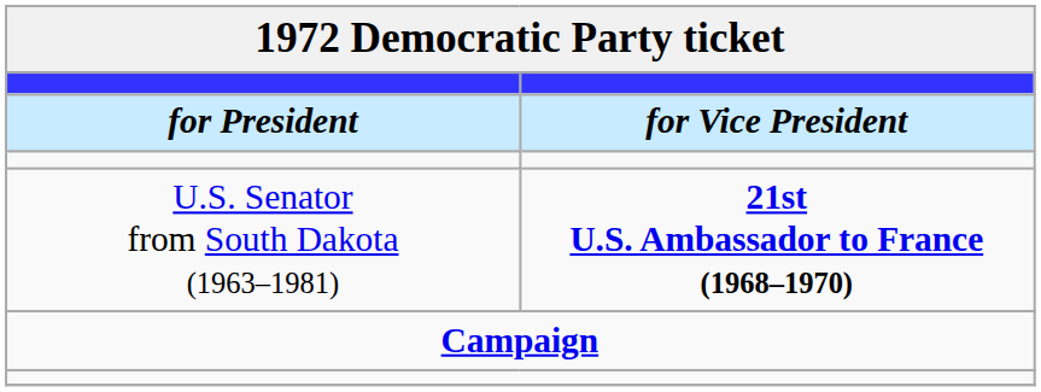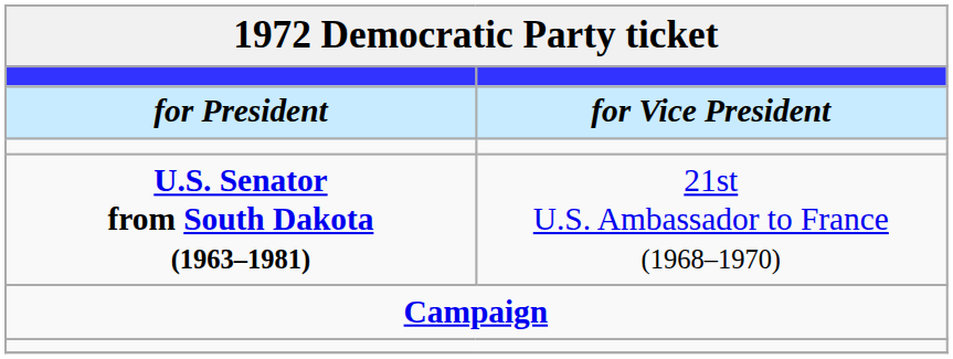U.S. Senator from South Dakota (1963–1981) | column 1: normal -> bold
U.S. Senator from South Dakota (1963–1981) | column 2: bold -> normal
